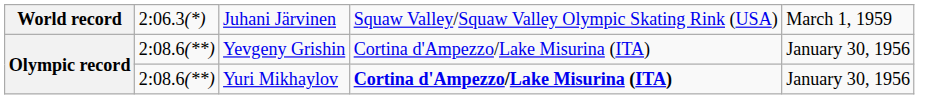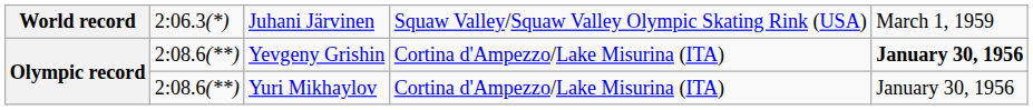Yevgeny Grishin | column 5: normal -> bold
Yuri Mikhaylov | column 4: bold -> normal
